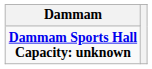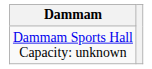Dammam Sports Hall Capacity: unknown | Dammam: bold -> normal
